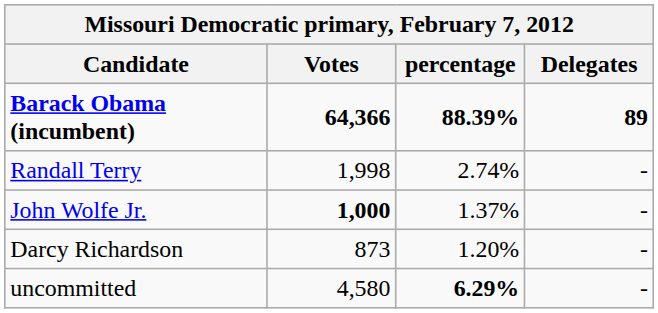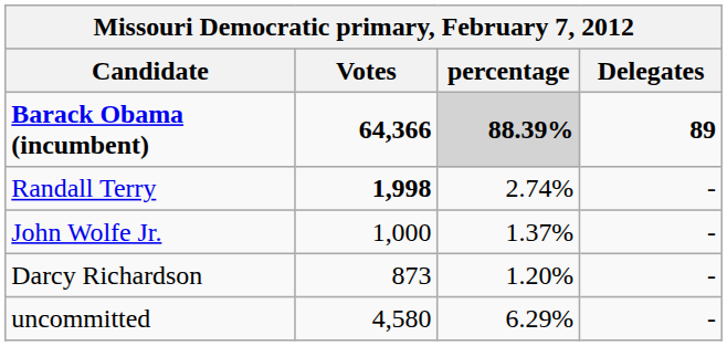Barack Obama (incumbent) | percentage: no background -> lightgrey background
Randall Terry | Votes: normal -> bold
John Wolfe Jr. | Votes: bold -> normal
uncommitted | percentage: bold -> normal
